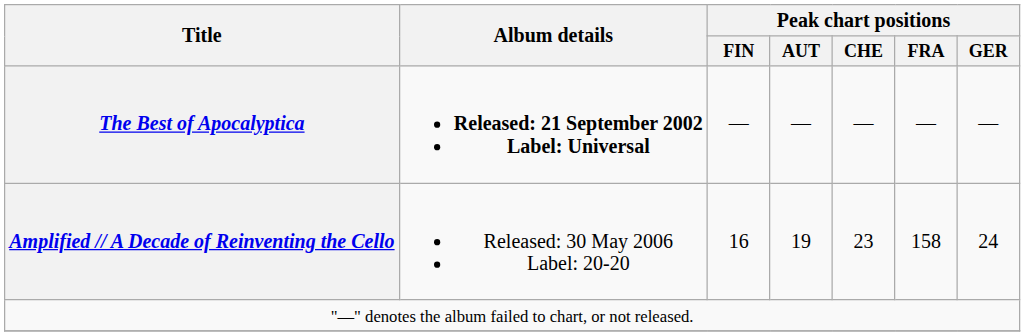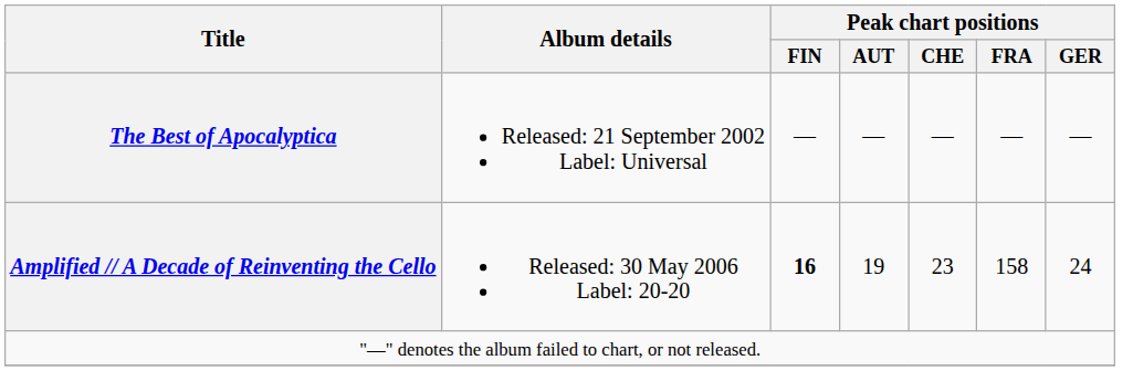The Best of Apocalyptica | Album details: bold -> normal
Amplified // A Decade of Reinventing the Cello | Peak chart positions / FIN: normal -> bold
